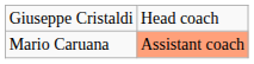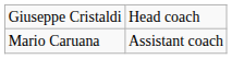Mario Caruana | column 2: lightsalmon background -> no background
